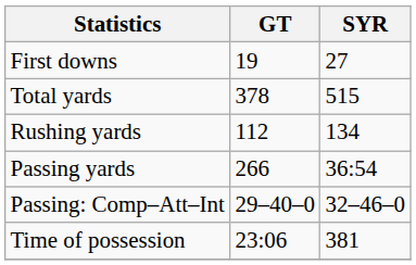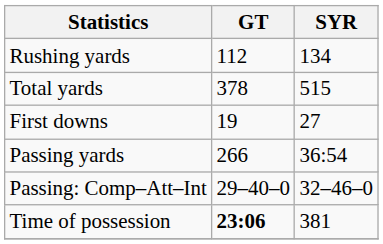rows swapped: First downs <-> Rushing yards
Time of possession | GT: normal -> bold
